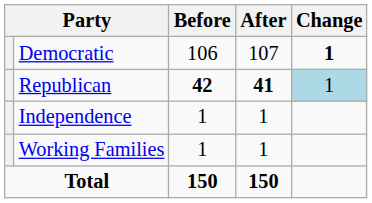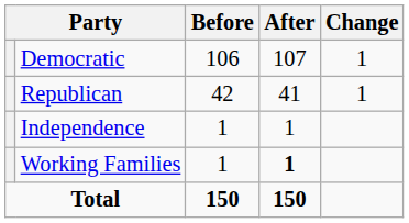Democratic | Change: bold -> normal
Republican | Before: bold -> normal
Republican | After: bold -> normal
Republican | Change: lightblue background -> no background
Working Families | After: normal -> bold
